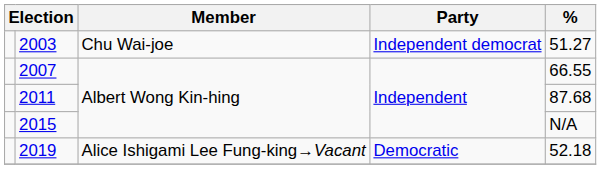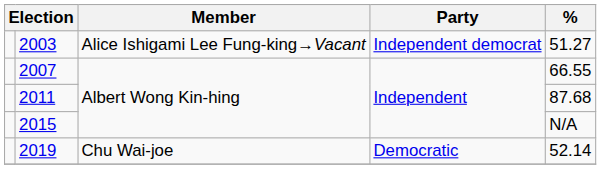2003 | Member: Chu Wai-joe -> Alice Ishigami Lee Fung-king→Vacant
2019 | Member: Alice Ishigami Lee Fung-king→Vacant -> Chu Wai-joe
2019 | %: 52.18 -> 52.14
